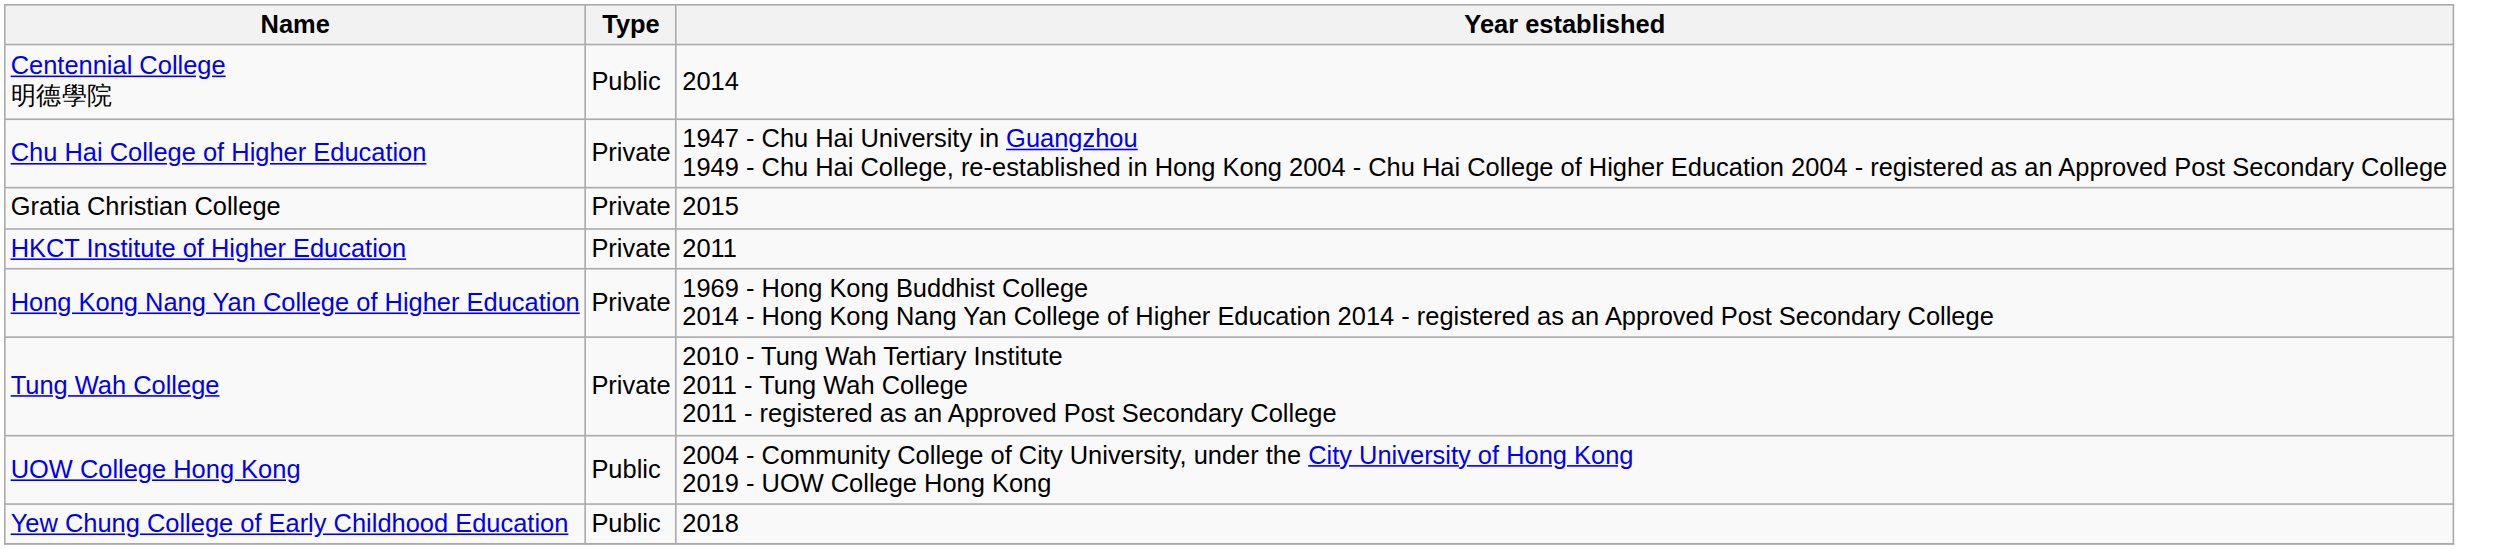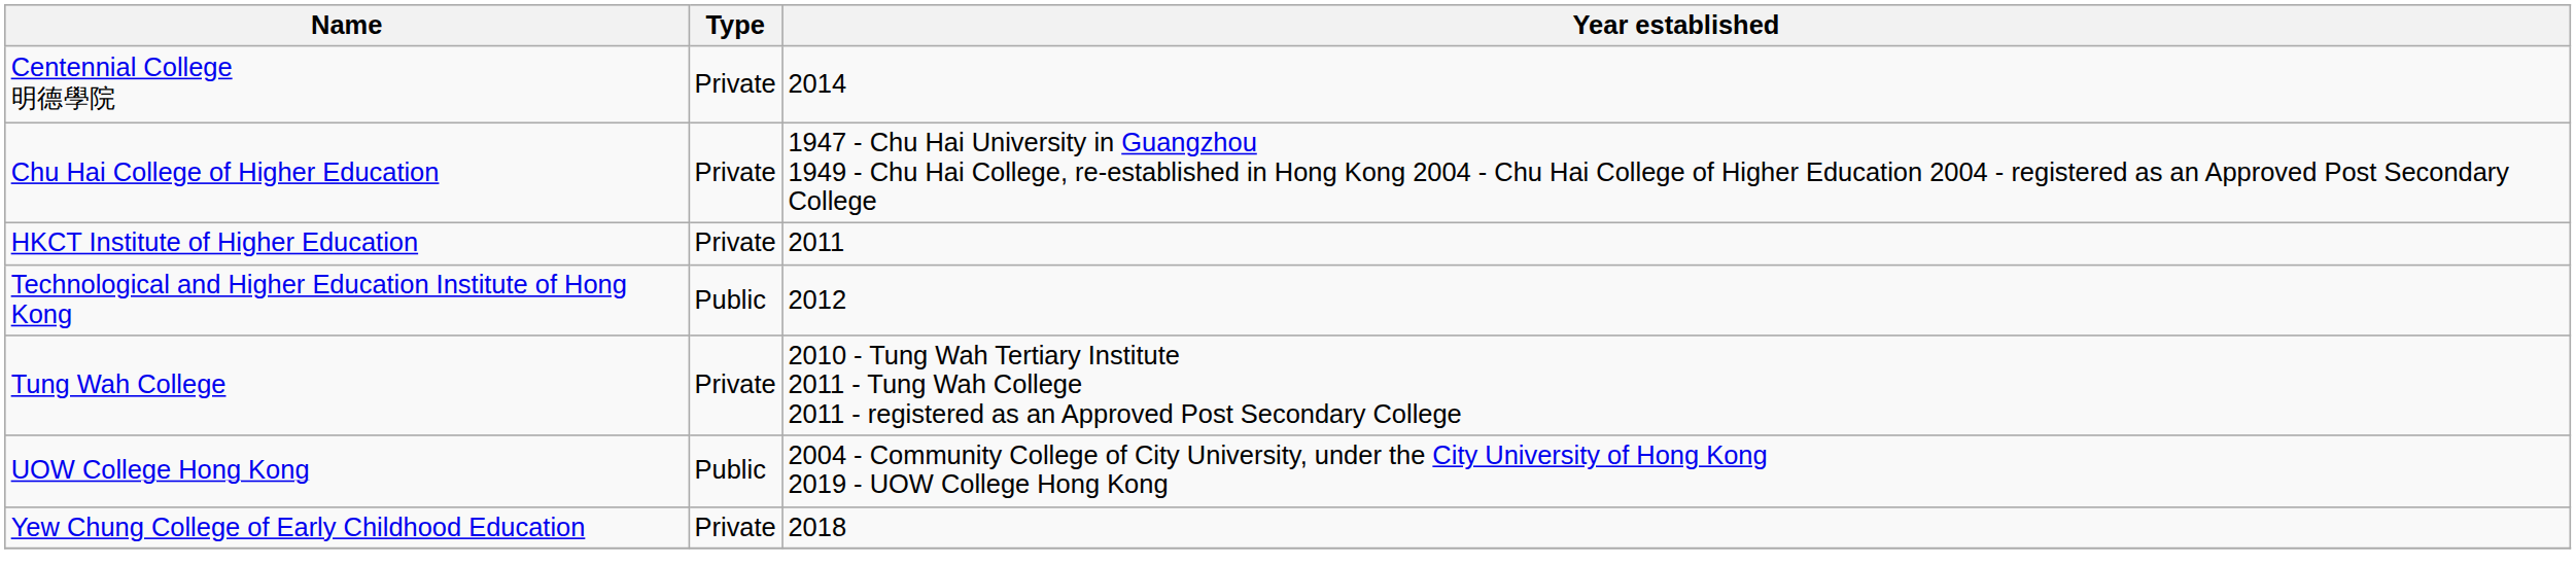Centennial College 明德學院 | Type: Public -> Private
- row: Gratia Christian College | Private | 2015
- row: Hong Kong Nang Yan College of Higher Education | Private | 1969 - Hong Kong Buddhist College 2014 - Hong Kong Nang Yan College of Higher Education 2014 - registered as an Approved Post Secondary College
+ row: Technological and Higher Education Institute of Hong Kong | Public | 2012
Yew Chung College of Early Childhood Education | Type: Public -> Private
